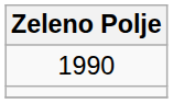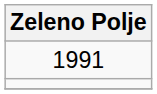row 2 | column 1: 1990 -> 1991
